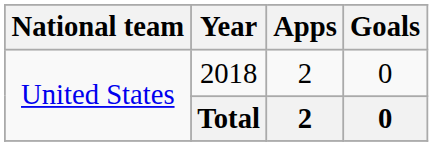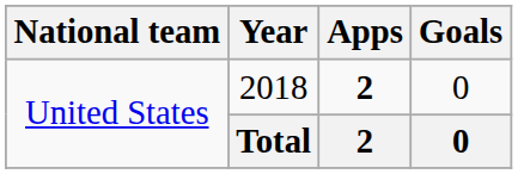United States / 2018 | Apps: normal -> bold
